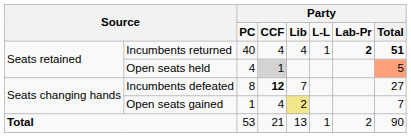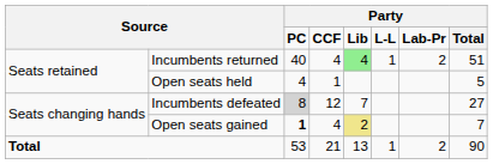Incumbents returned | column 5: no background -> lightgreen background
Incumbents returned | column 7: bold -> normal
Incumbents returned | column 8: bold -> normal
Open seats held | column 4: lightgrey background -> no background
Open seats held | column 8: lightsalmon background -> no background
Incumbents defeated | column 3: no background -> lightgrey background
Incumbents defeated | column 4: bold -> normal
Open seats gained | column 3: normal -> bold
